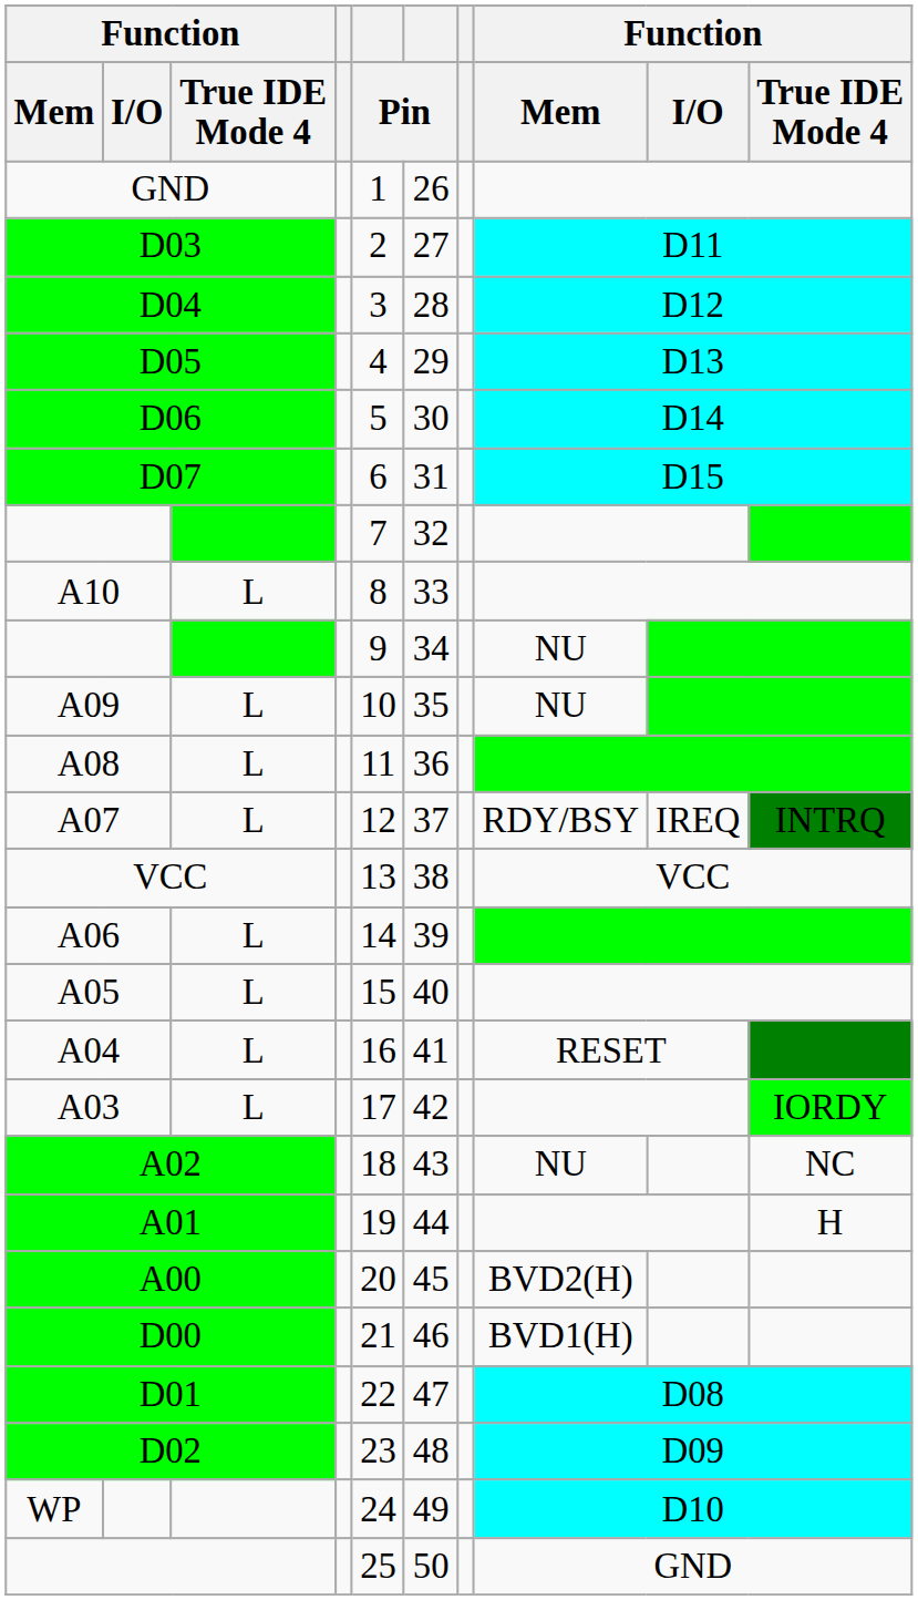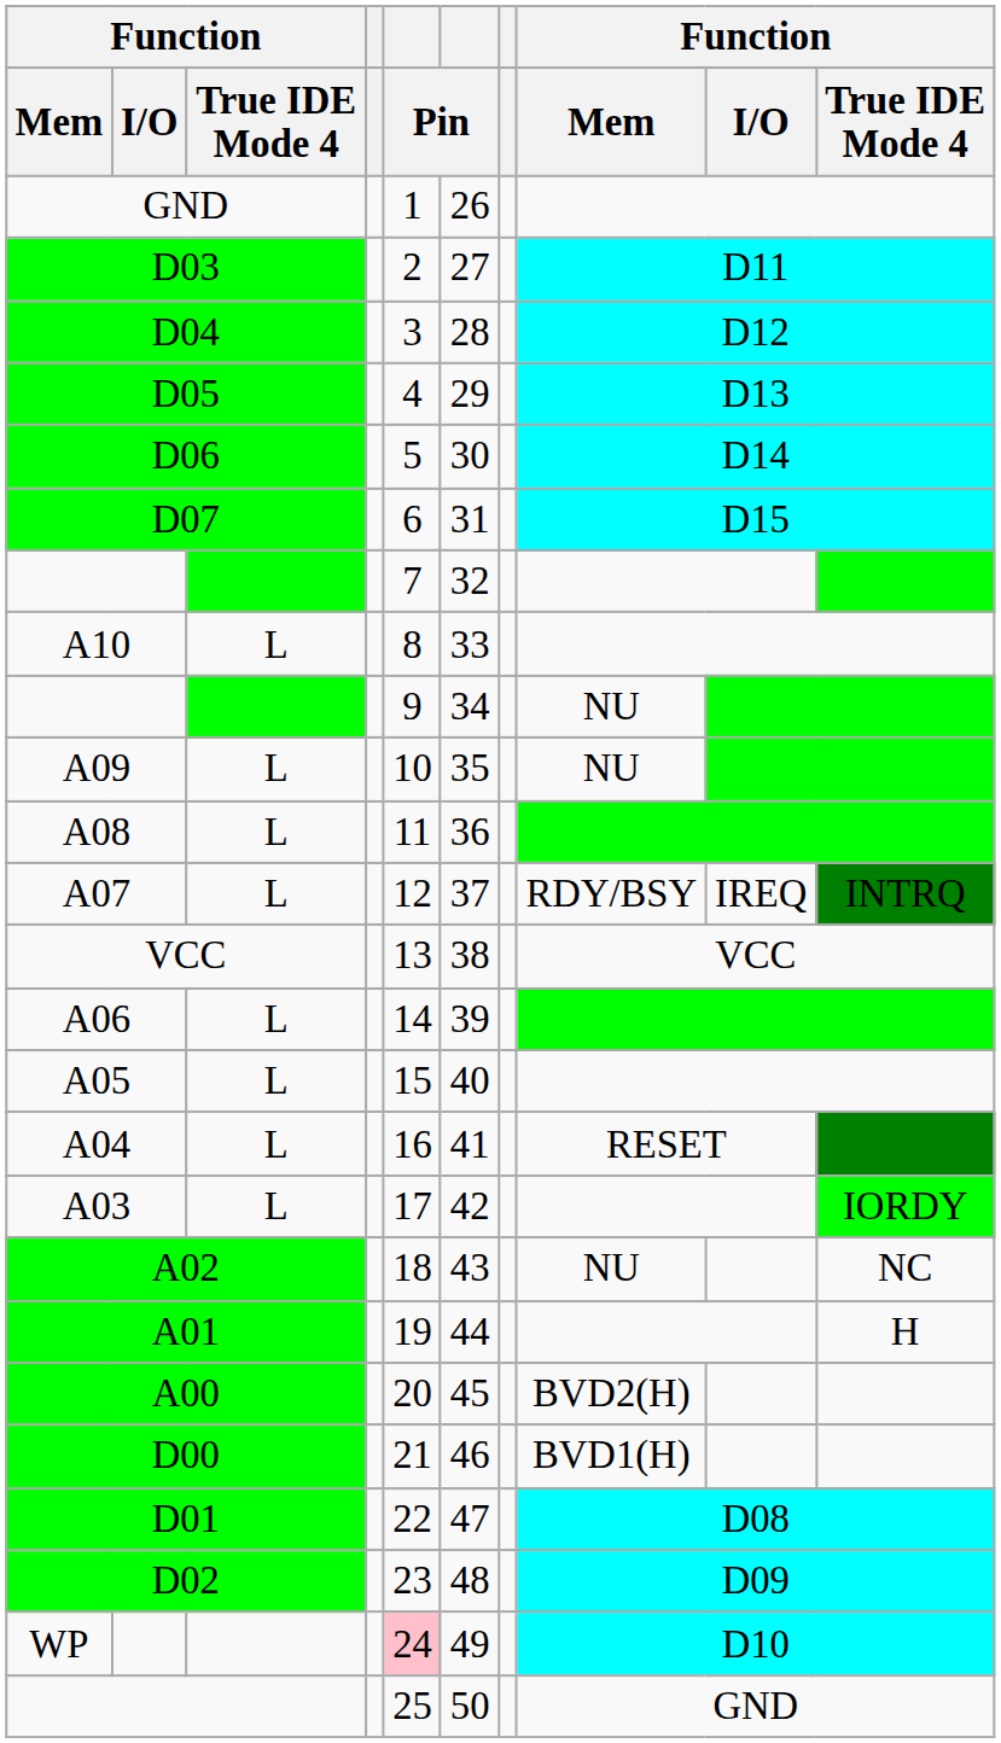WP | column 5: no background -> pink background
